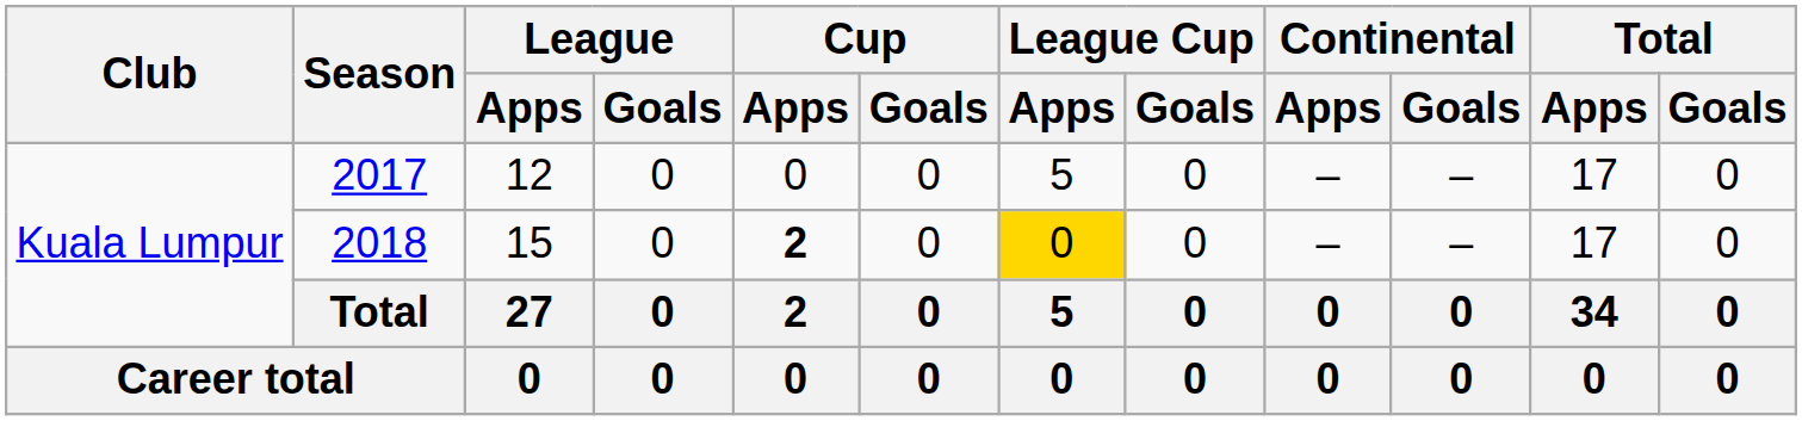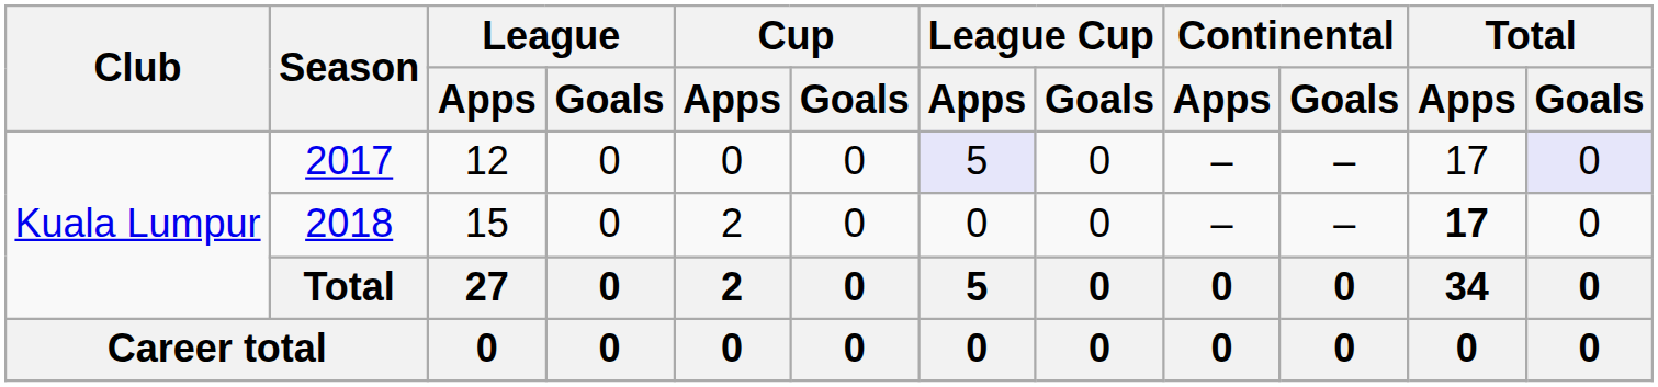2017 | League Cup / Apps: no background -> lavender background
2017 | Total / Goals: no background -> lavender background
2018 | Cup / Apps: bold -> normal
2018 | League Cup / Apps: gold background -> no background
2018 | Total / Apps: normal -> bold
